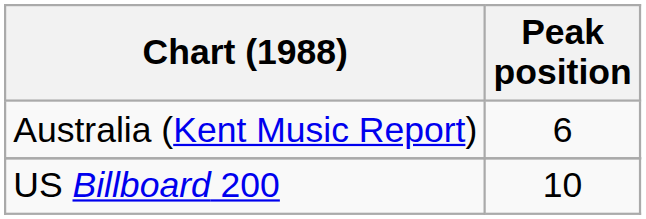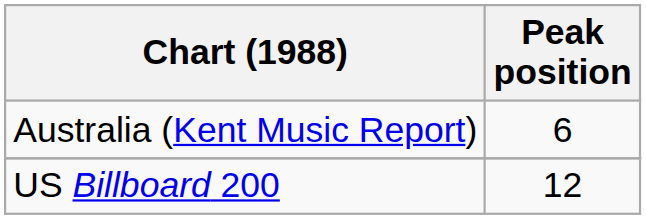US Billboard 200 | Peak position: 10 -> 12
